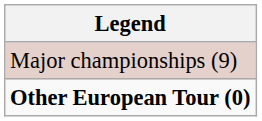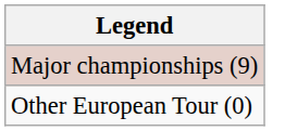row 3 | column 1: bold -> normal
